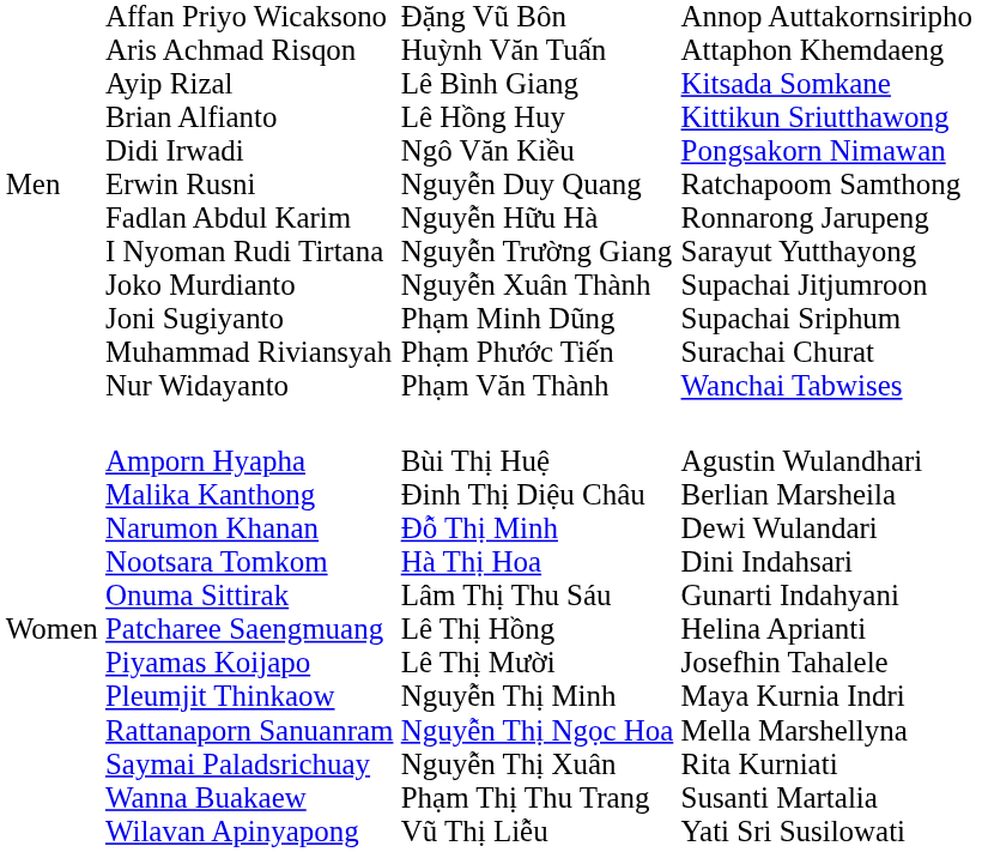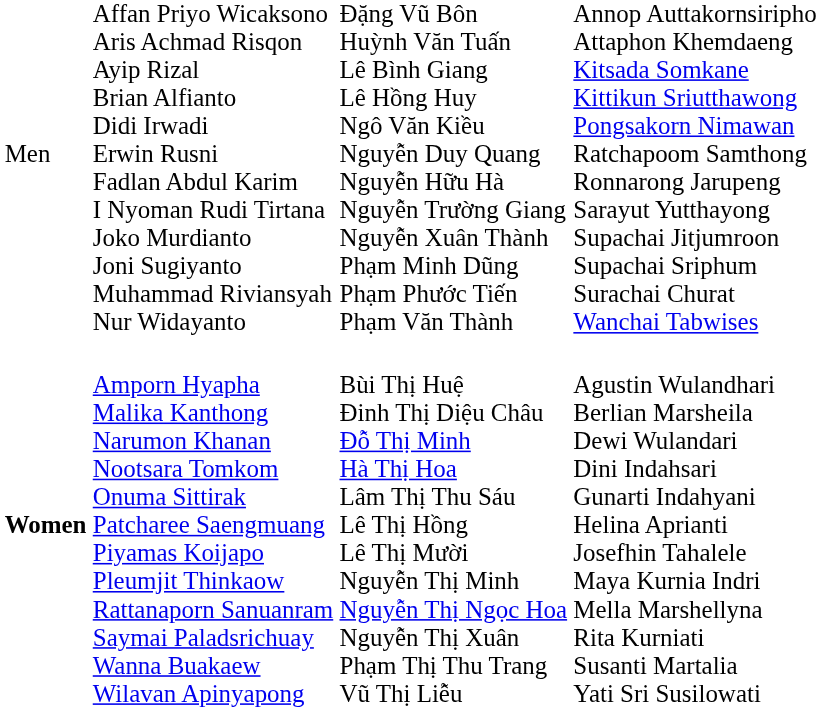Women | column 1: normal -> bold
